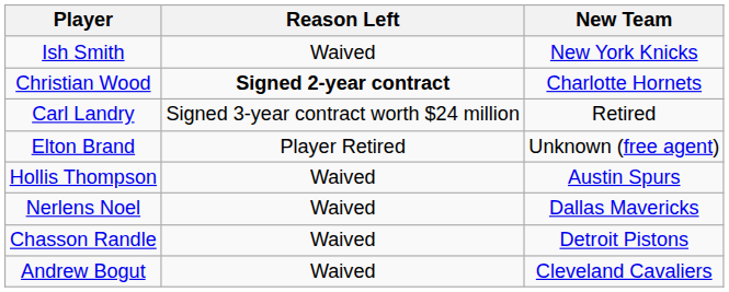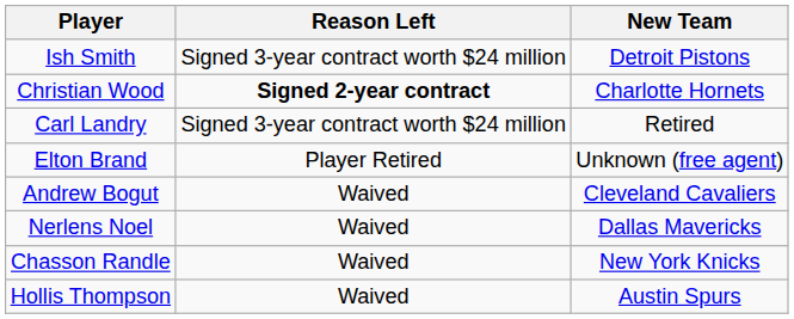Ish Smith | Reason Left: Waived -> Signed 3-year contract worth $24 million
Ish Smith | New Team: New York Knicks -> Detroit Pistons
rows swapped: Hollis Thompson <-> Andrew Bogut
Chasson Randle | New Team: Detroit Pistons -> New York Knicks
